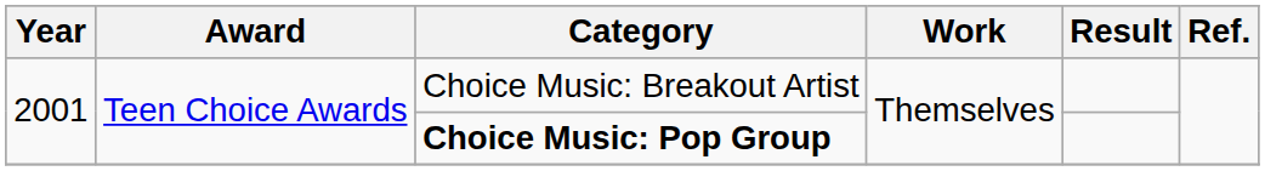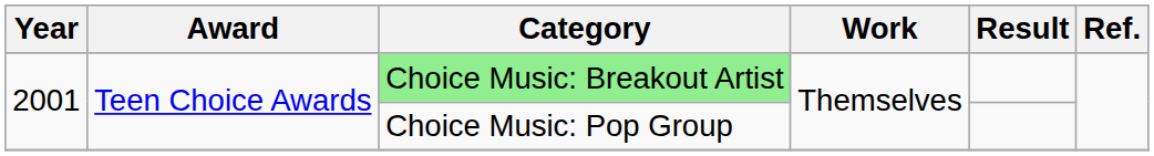Choice Music: Breakout Artist | Category: no background -> lightgreen background
Choice Music: Pop Group | Category: bold -> normal
